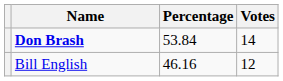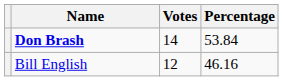columns swapped: Votes <-> Percentage
